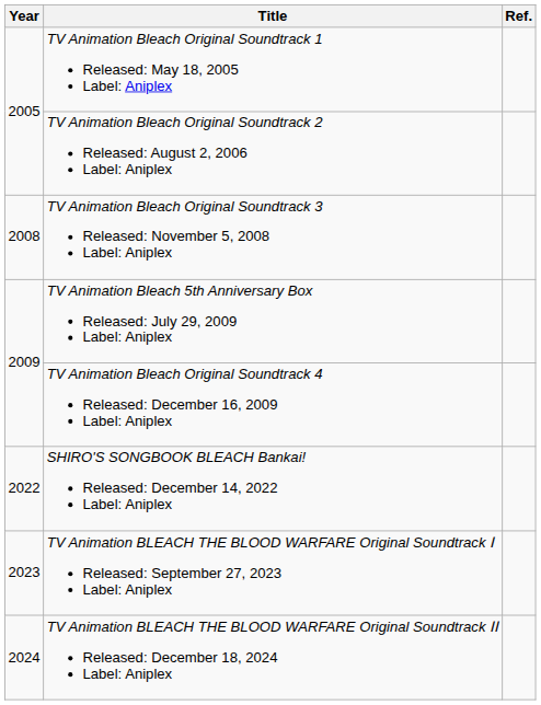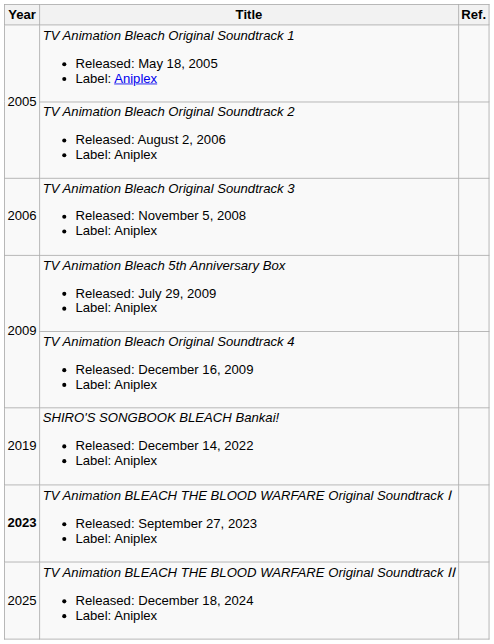row 4 | Year: 2008 -> 2006
row 7 | Year: 2022 -> 2019
row 8 | Year: normal -> bold
row 9 | Year: 2024 -> 2025
